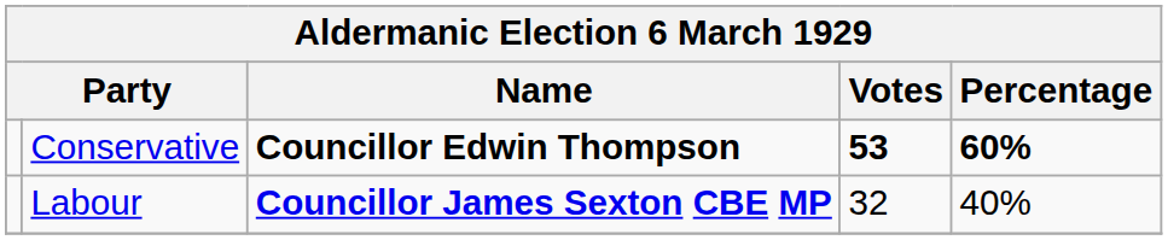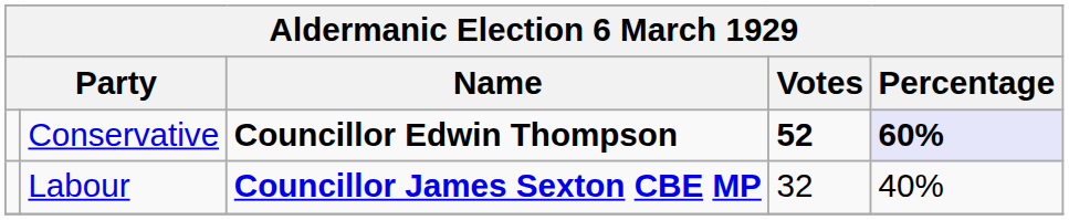Conservative | Votes: 53 -> 52
Conservative | Percentage: no background -> lavender background
